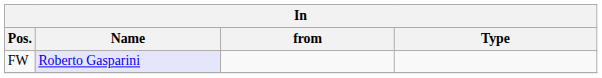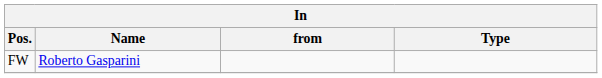FW | Name: lavender background -> no background
